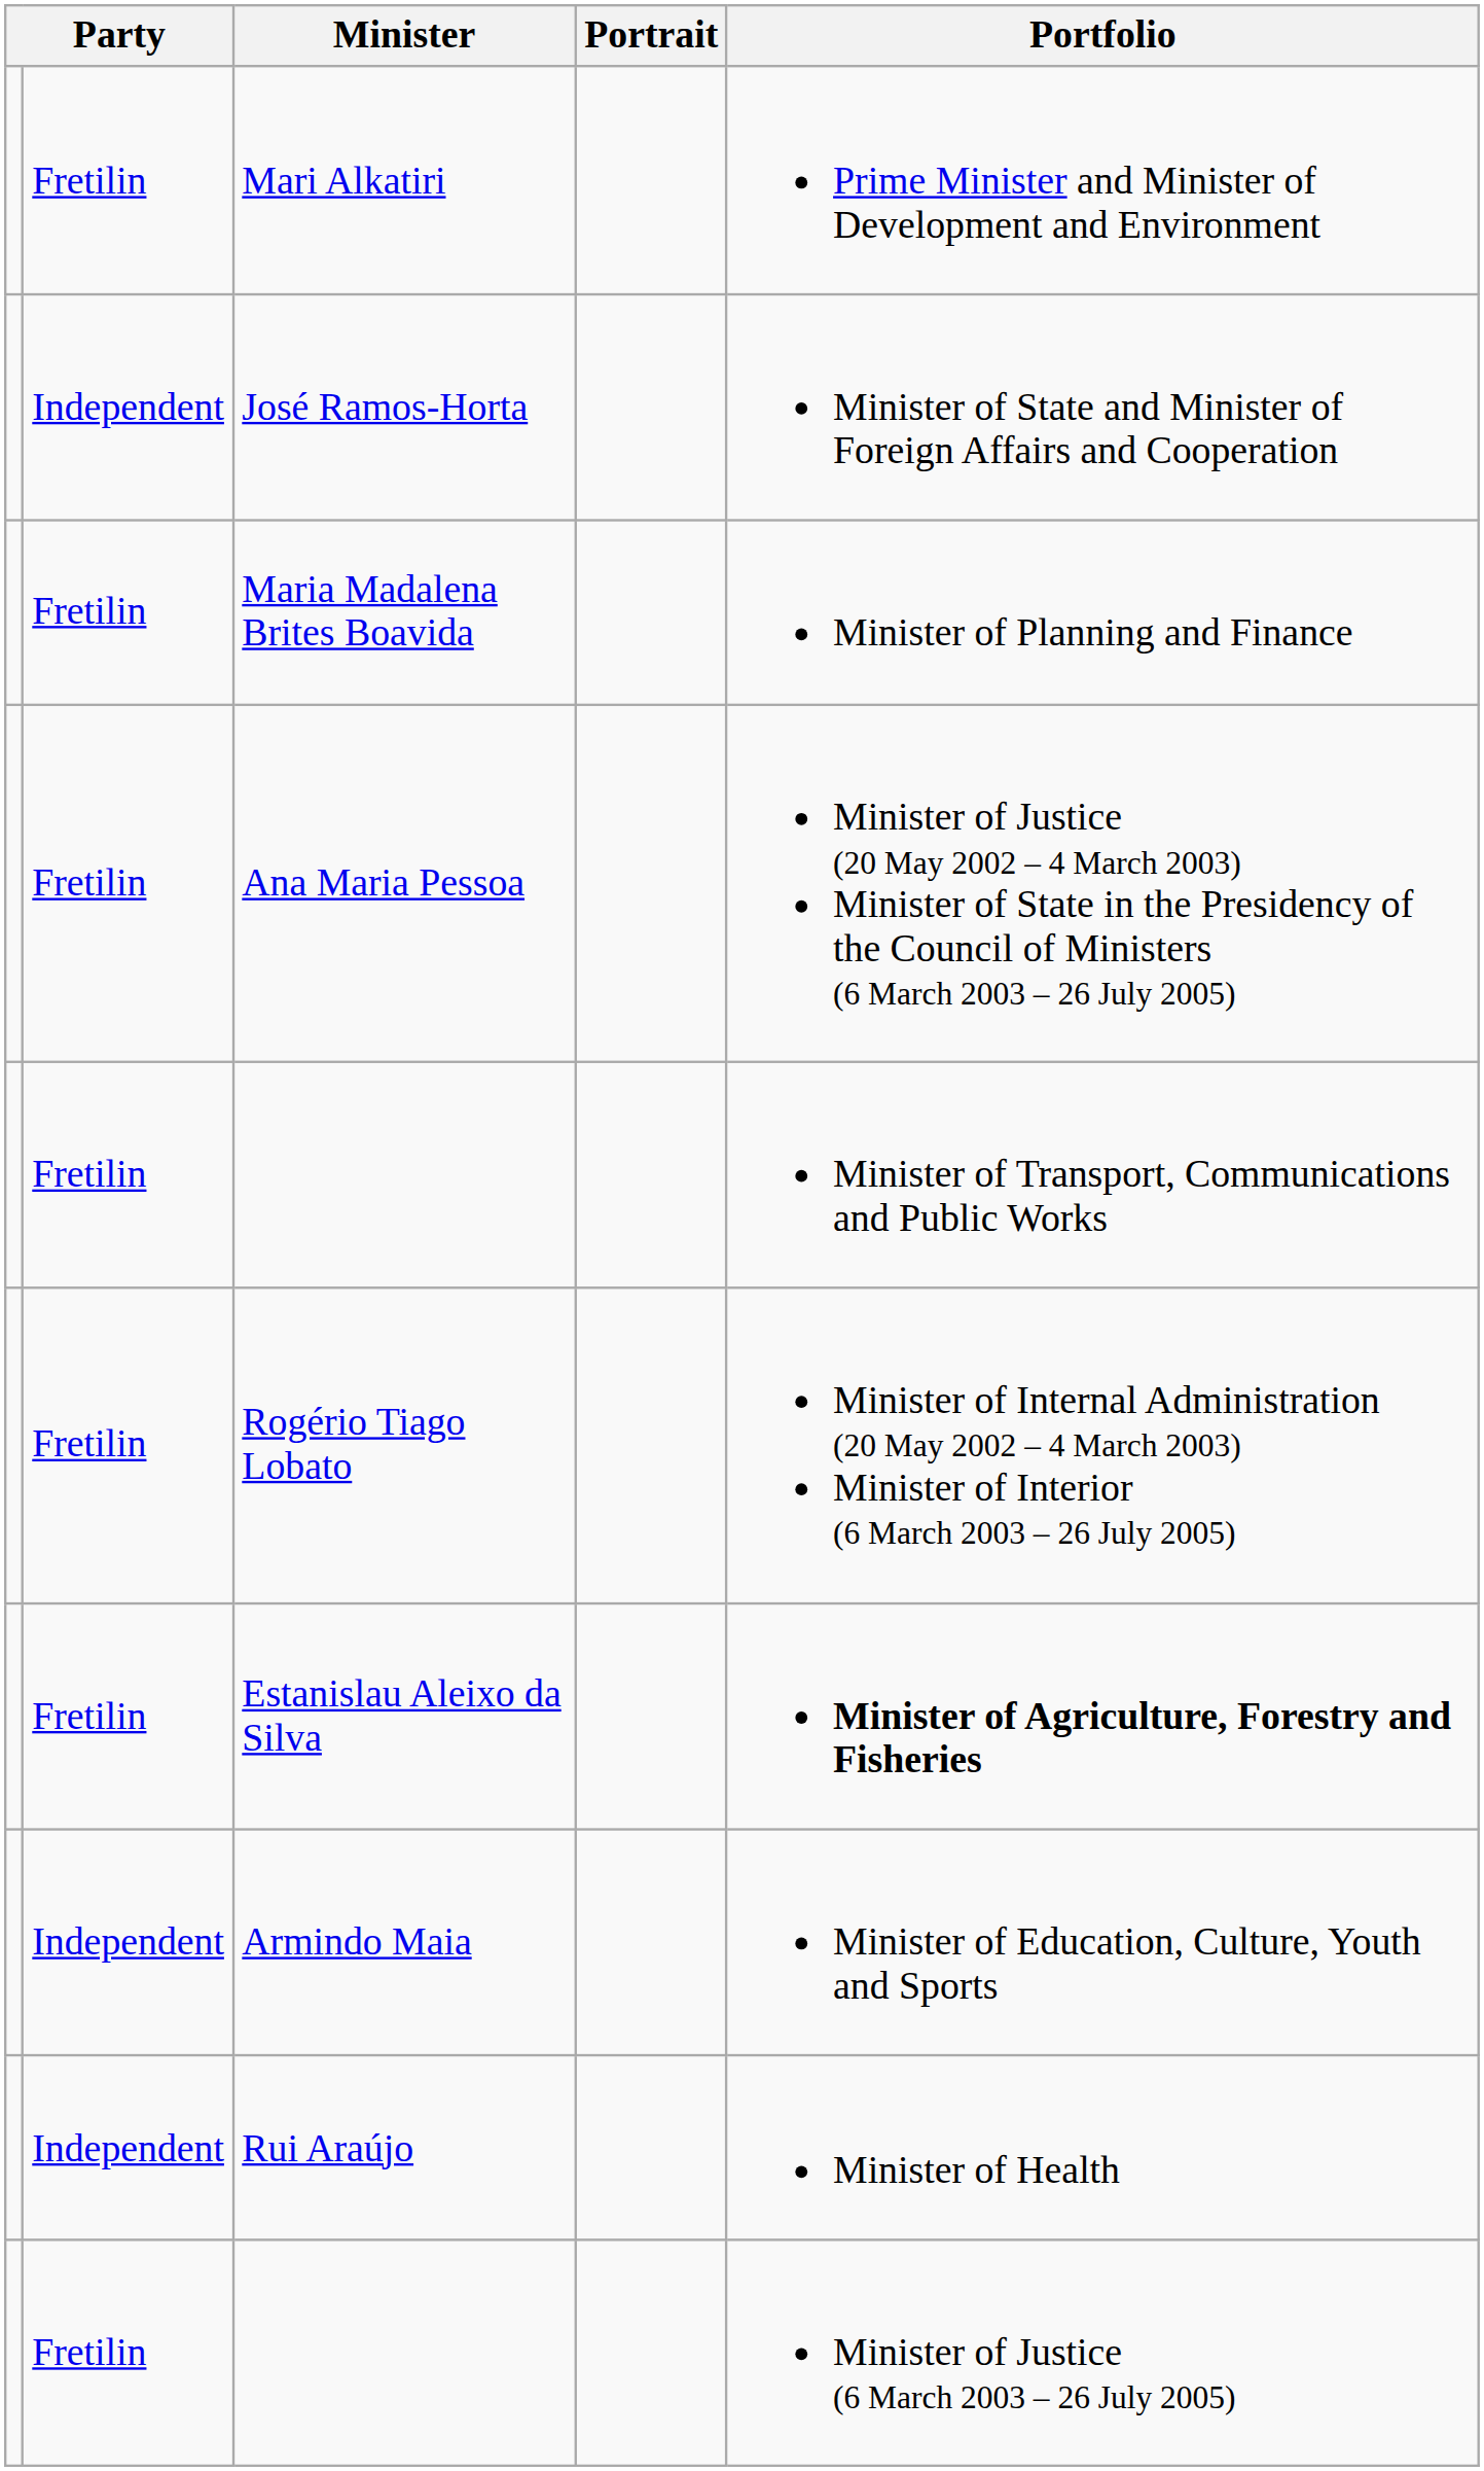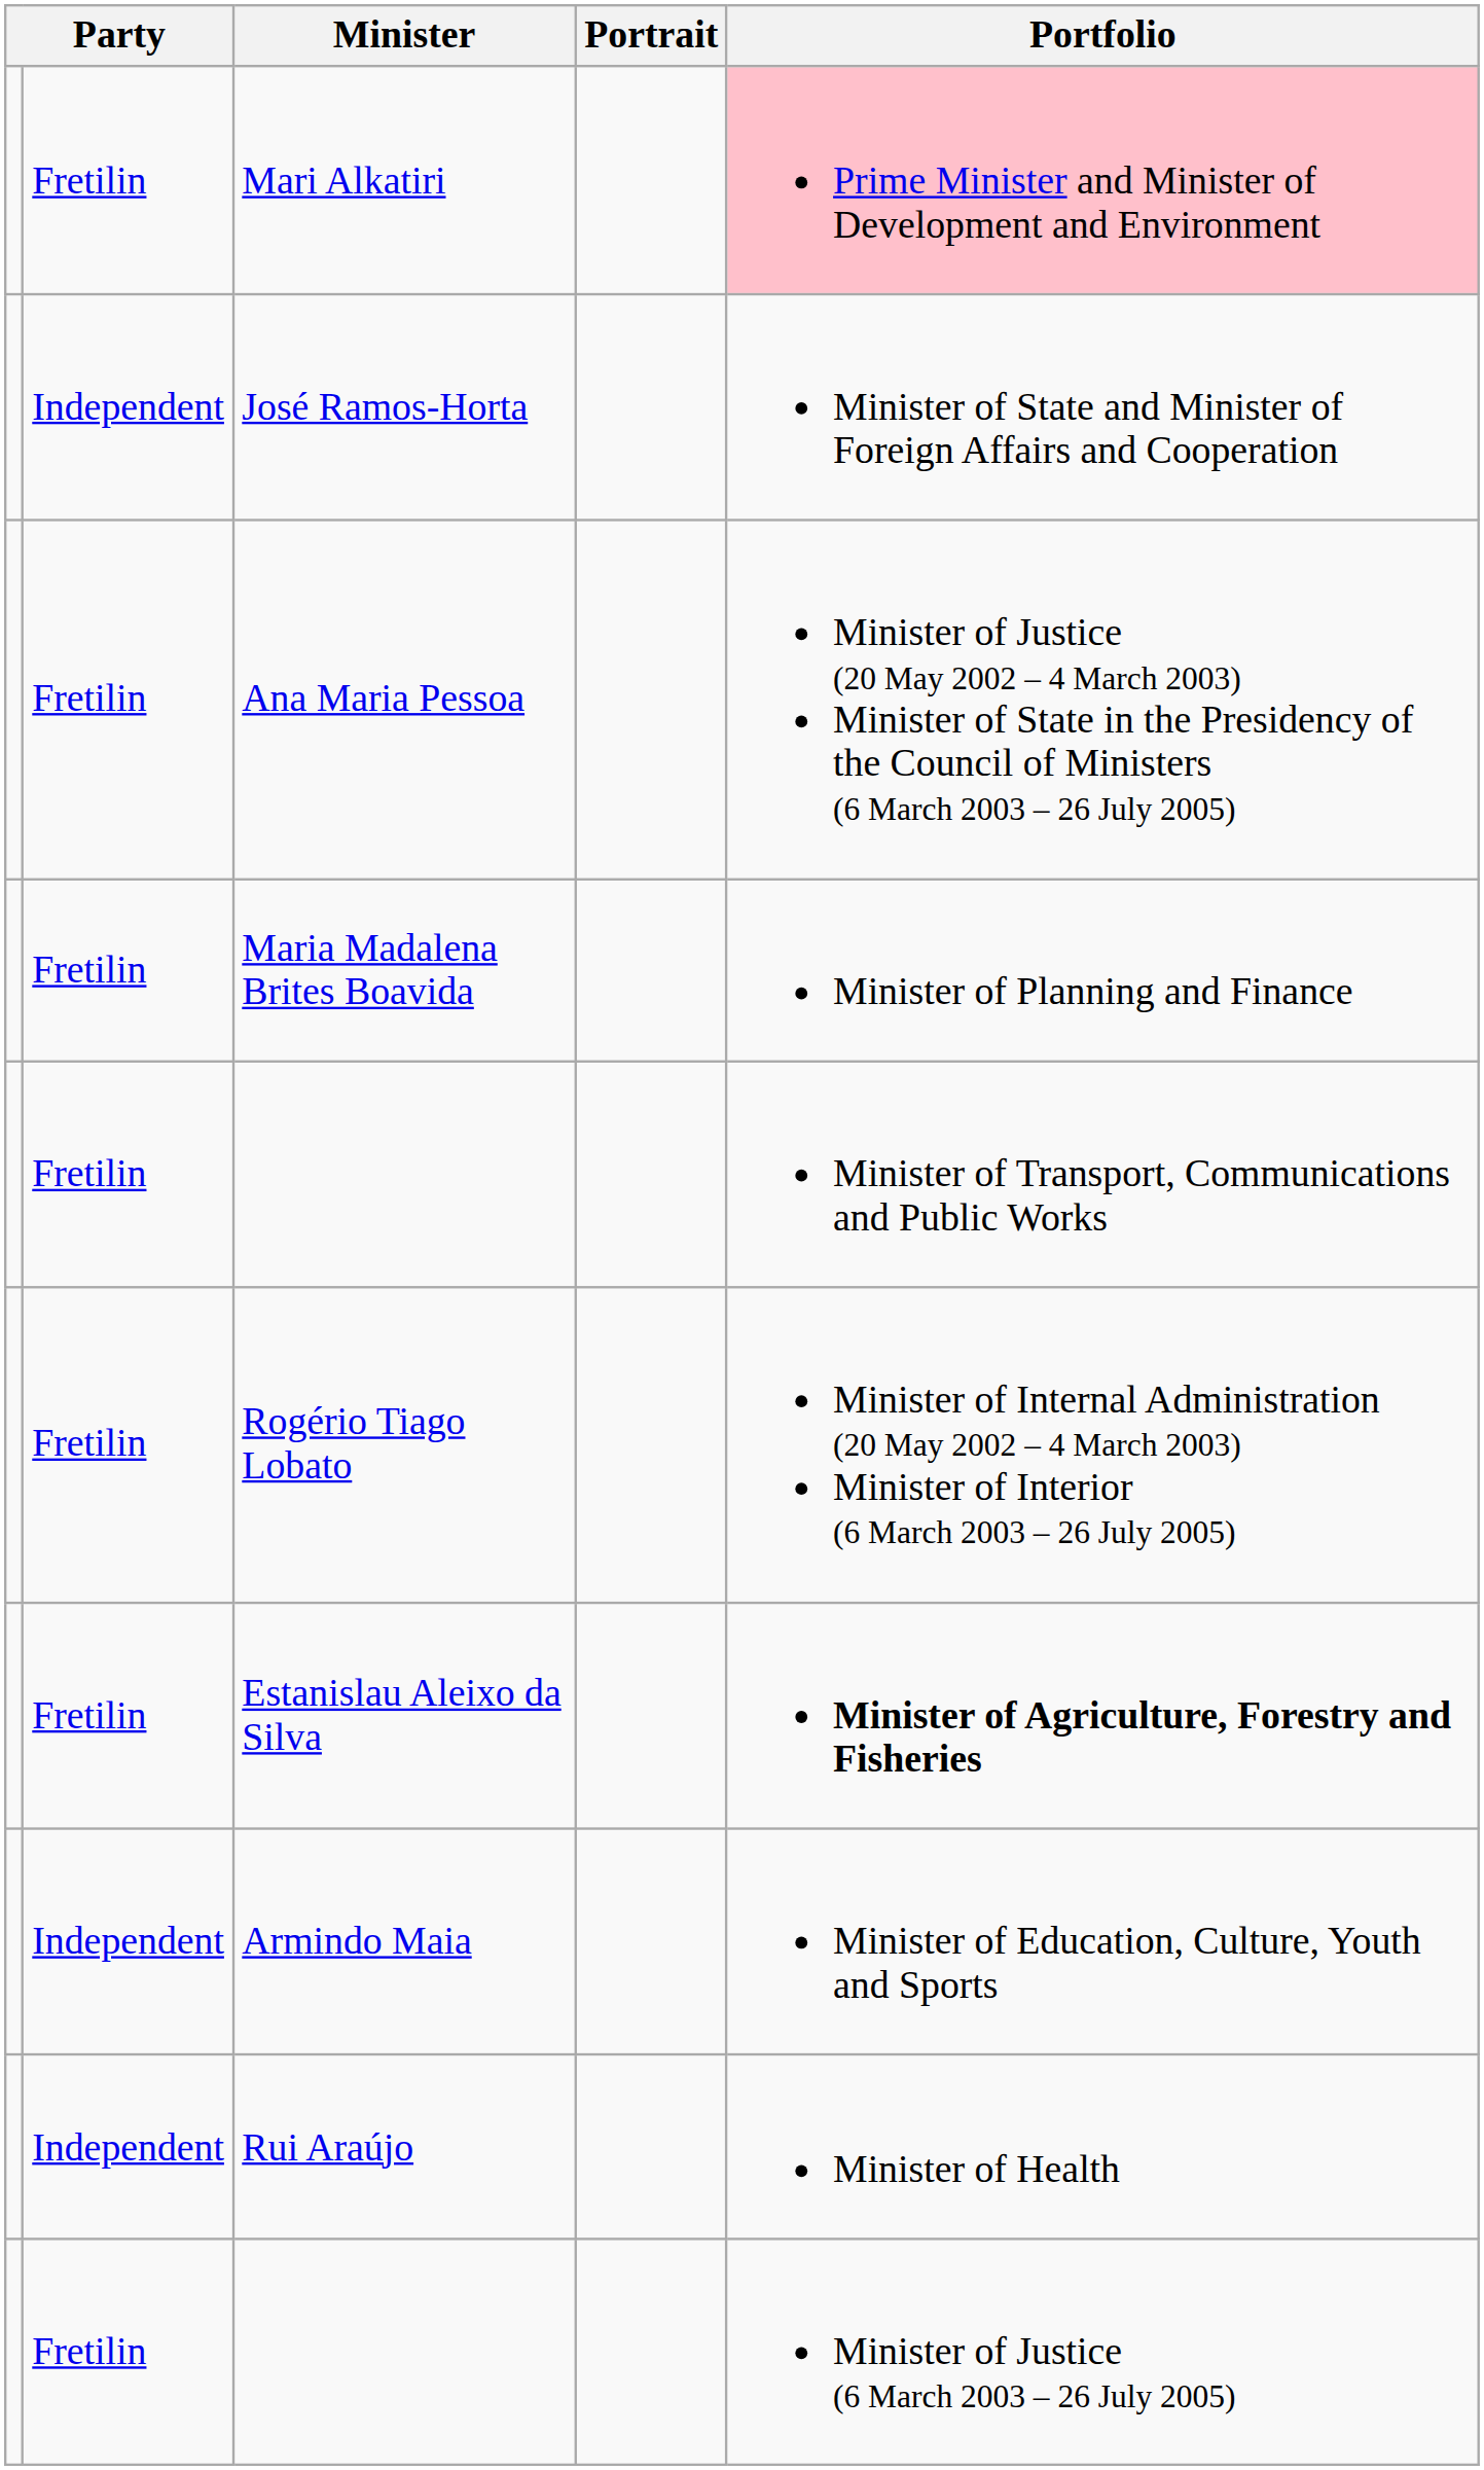Mari Alkatiri | Portfolio: no background -> pink background
rows swapped: Ana Maria Pessoa <-> Maria Madalena Brites Boavida
